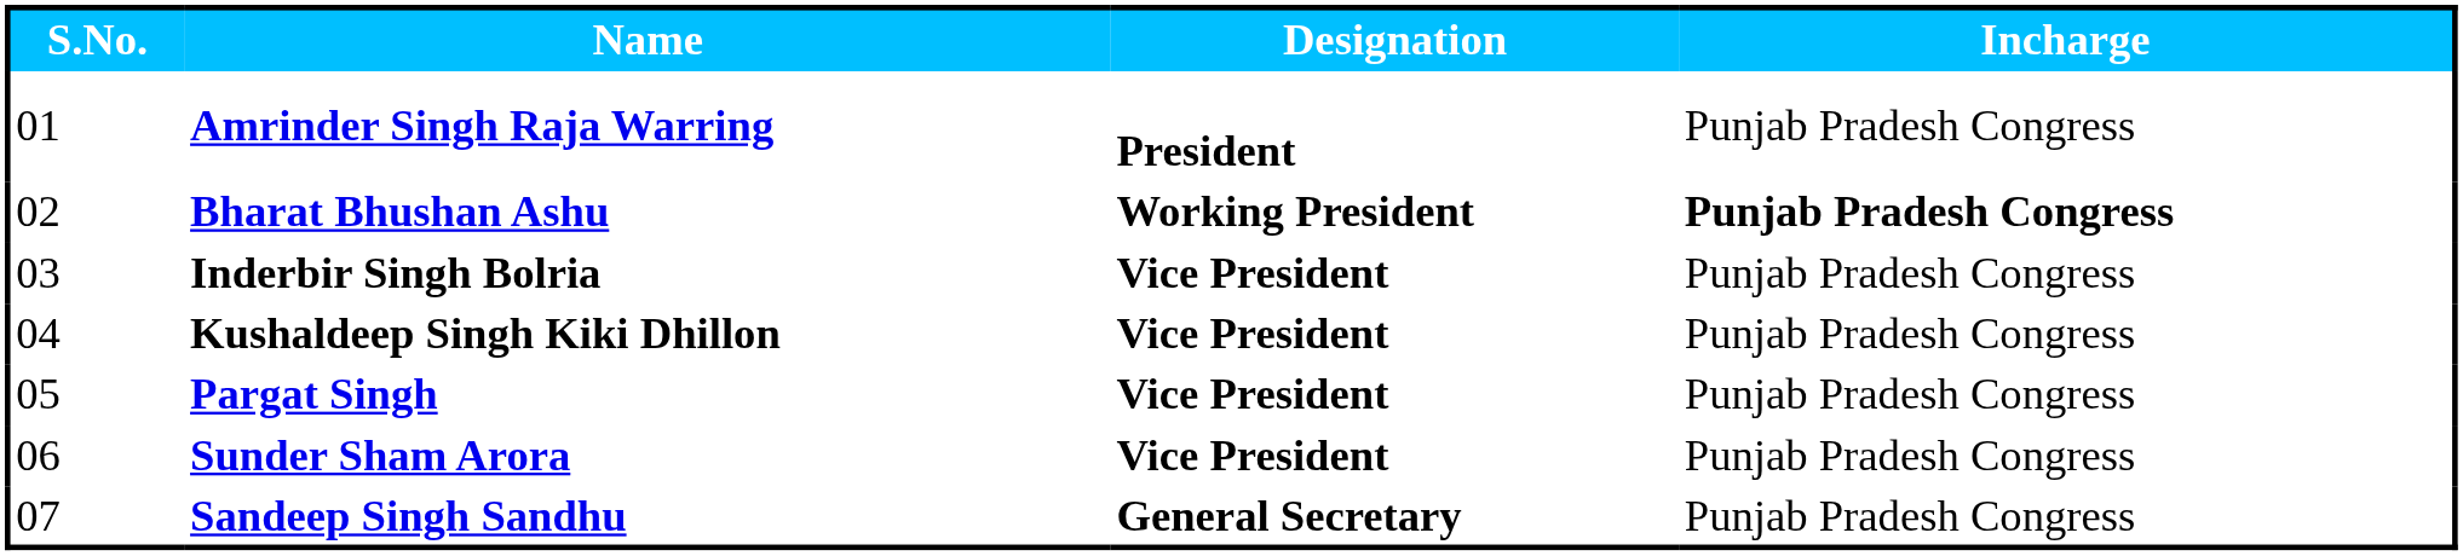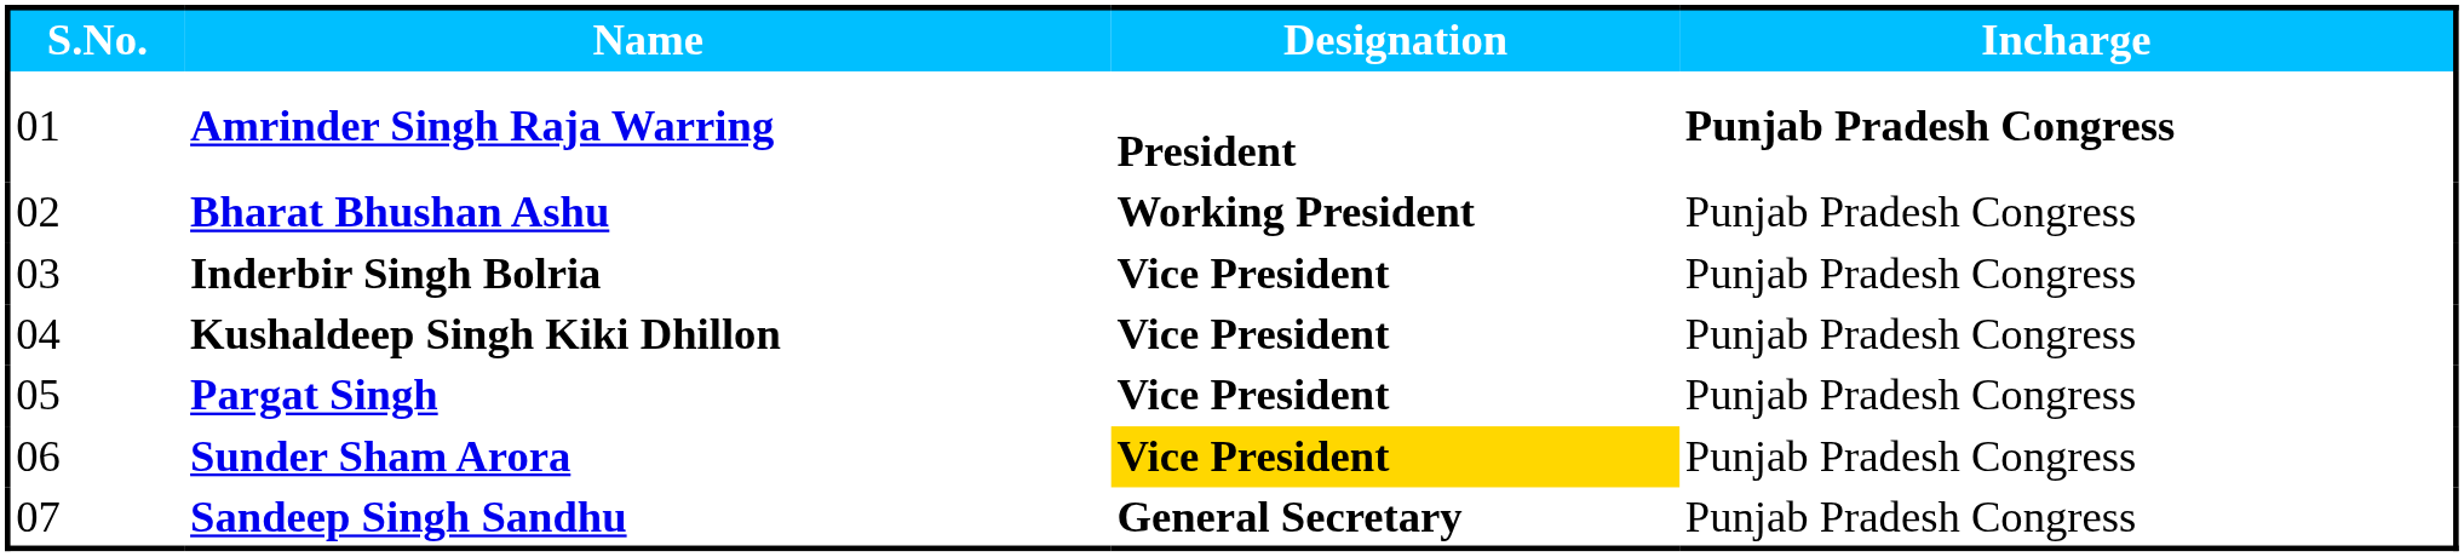Amrinder Singh Raja Warring | Incharge: normal -> bold
Bharat Bhushan Ashu | Incharge: bold -> normal
Sunder Sham Arora | Designation: no background -> gold background
